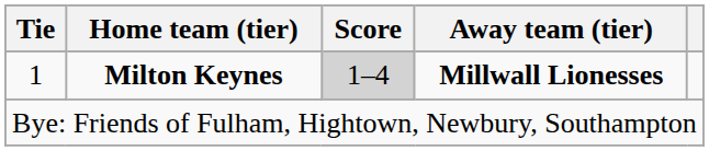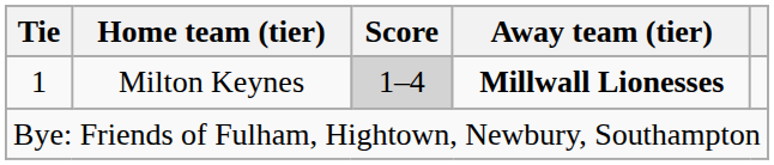1 | Home team (tier): bold -> normal
